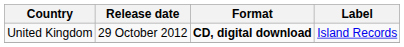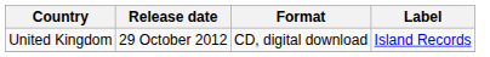United Kingdom | Format: bold -> normal
